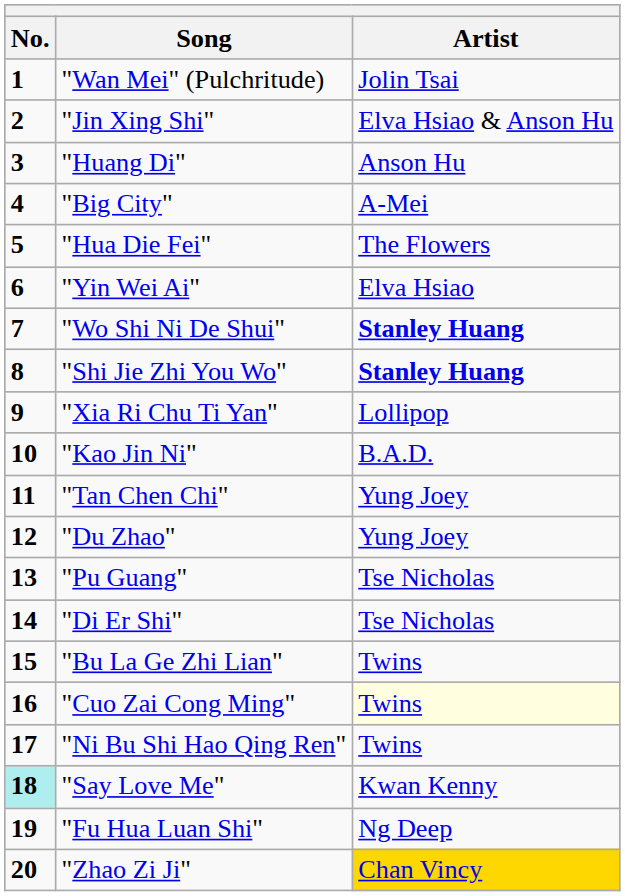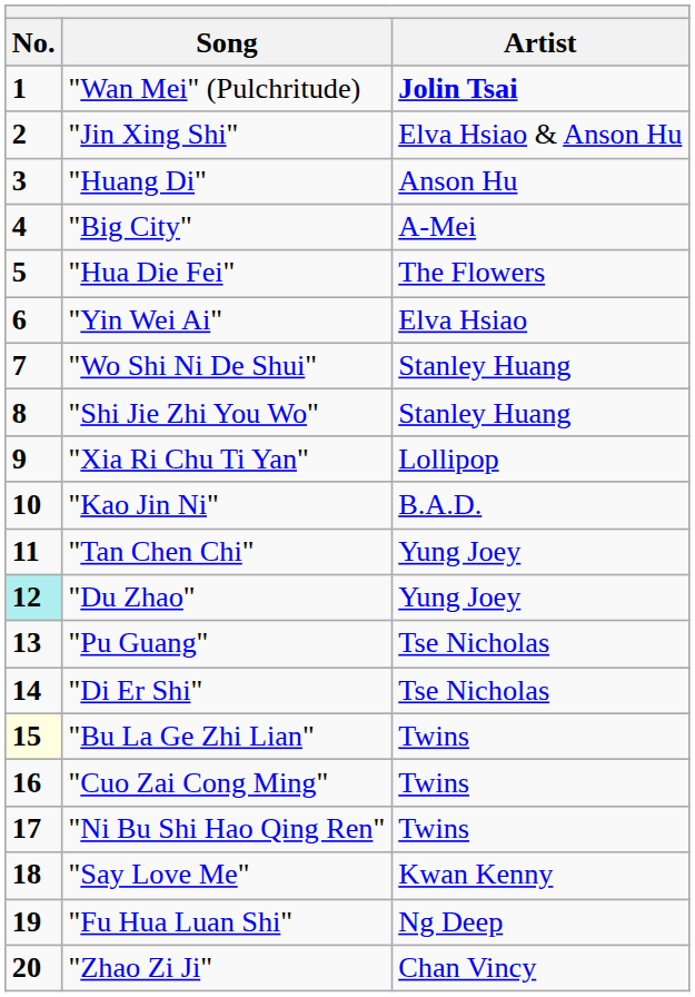"Wan Mei" (Pulchritude) | Artist: normal -> bold
"Wo Shi Ni De Shui" | Artist: bold -> normal
"Shi Jie Zhi You Wo" | Artist: bold -> normal
"Du Zhao" | No.: no background -> paleturquoise background
"Bu La Ge Zhi Lian" | No.: no background -> lightyellow background
"Cuo Zai Cong Ming" | Artist: lightyellow background -> no background
"Say Love Me" | No.: paleturquoise background -> no background
"Zhao Zi Ji" | Artist: gold background -> no background
